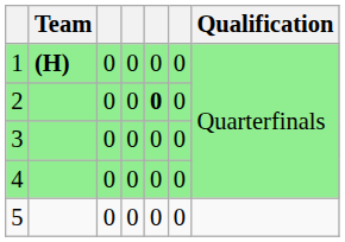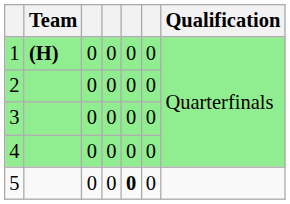2 | column 5: bold -> normal
5 | column 5: normal -> bold
